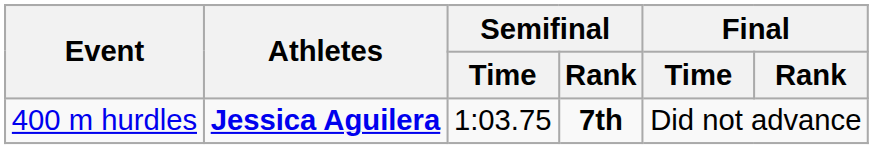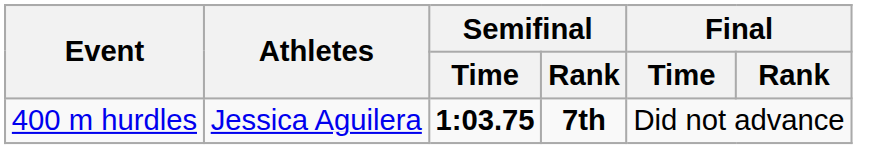400 m hurdles | Athletes: bold -> normal
400 m hurdles | Semifinal / Time: normal -> bold
